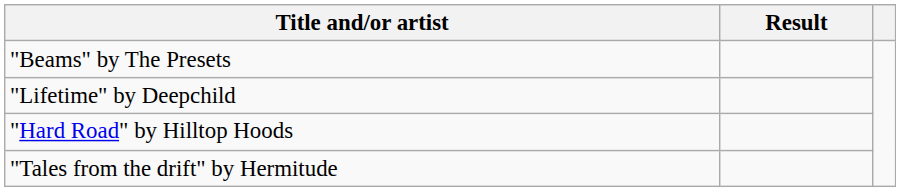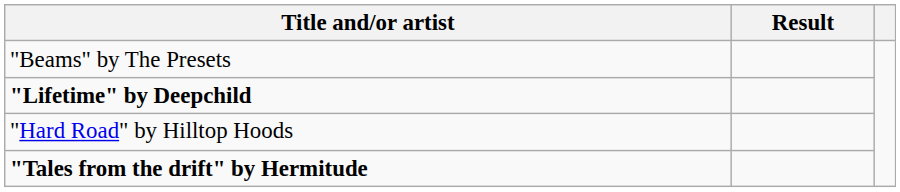"Lifetime" by Deepchild | Title and/or artist: normal -> bold
"Tales from the drift" by Hermitude | Title and/or artist: normal -> bold
